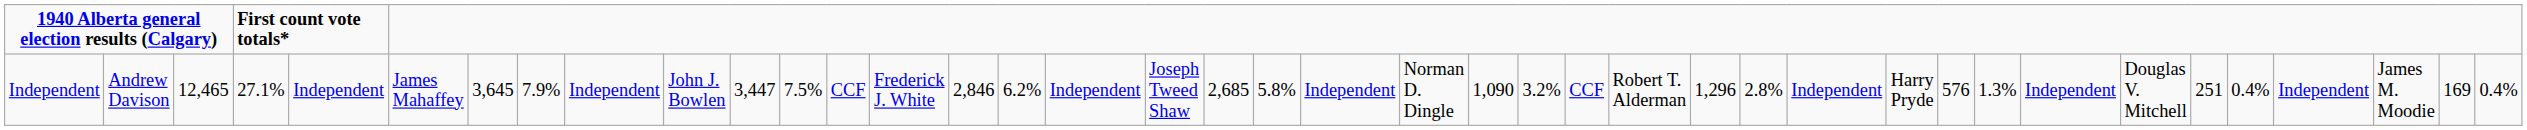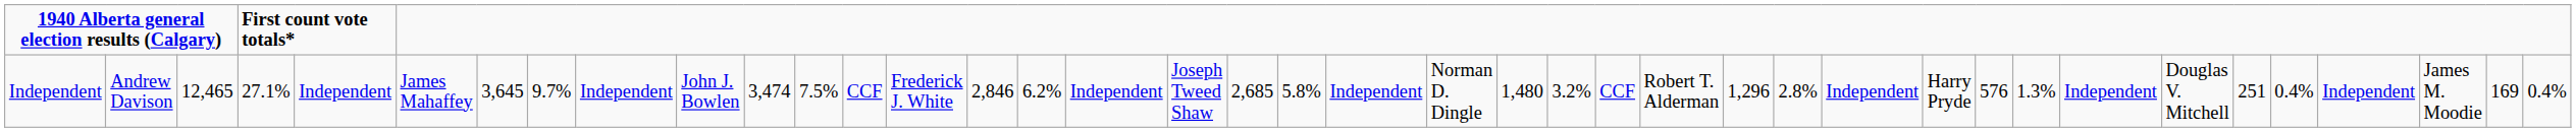row 2 | column 8: 7.9% -> 9.7%
row 2 | column 11: 3,447 -> 3,474
row 2 | column 23: 1,090 -> 1,480
